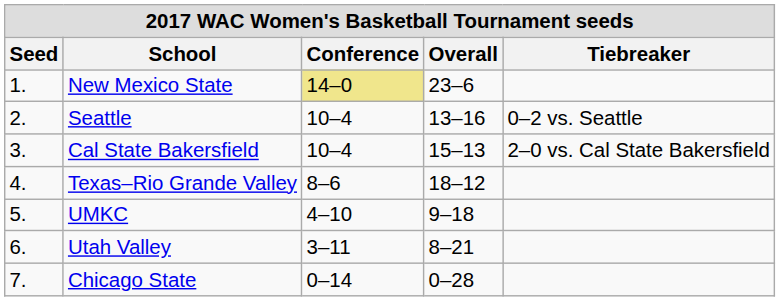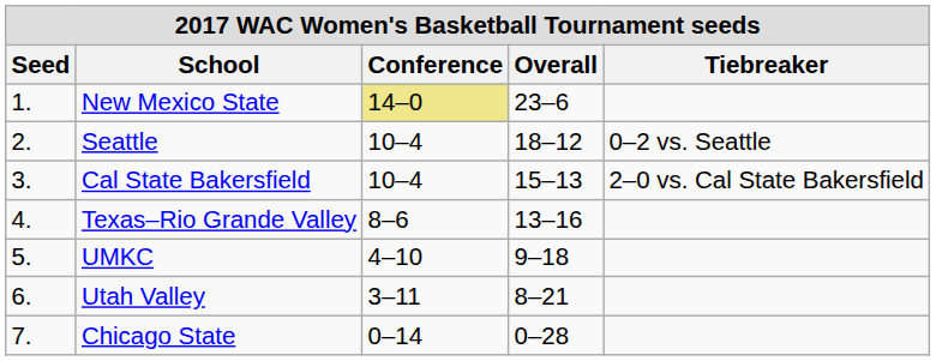Seattle | Overall: 13–16 -> 18–12
Texas–Rio Grande Valley | Overall: 18–12 -> 13–16
